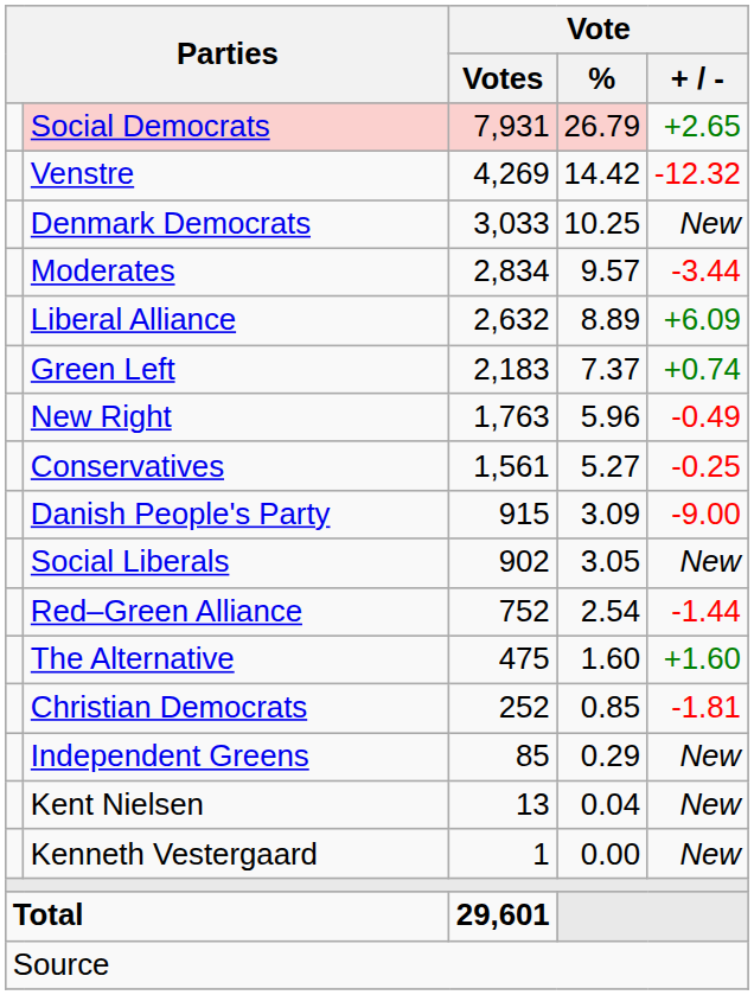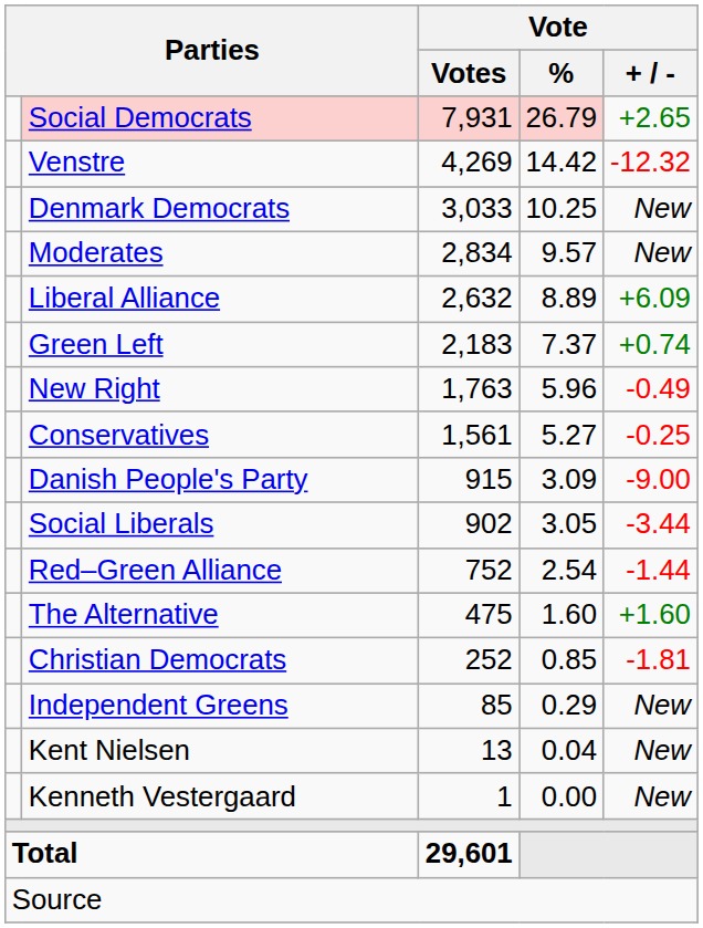Moderates | Vote / + / -: -3.44 -> New
Social Liberals | Vote / + / -: New -> -3.44
